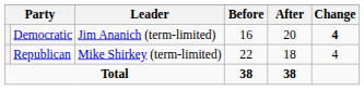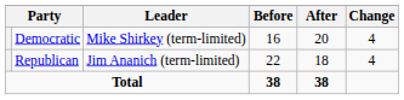Democratic | Leader: Jim Ananich (term-limited) -> Mike Shirkey (term-limited)
Democratic | Change: bold -> normal
Republican | Leader: Mike Shirkey (term-limited) -> Jim Ananich (term-limited)
